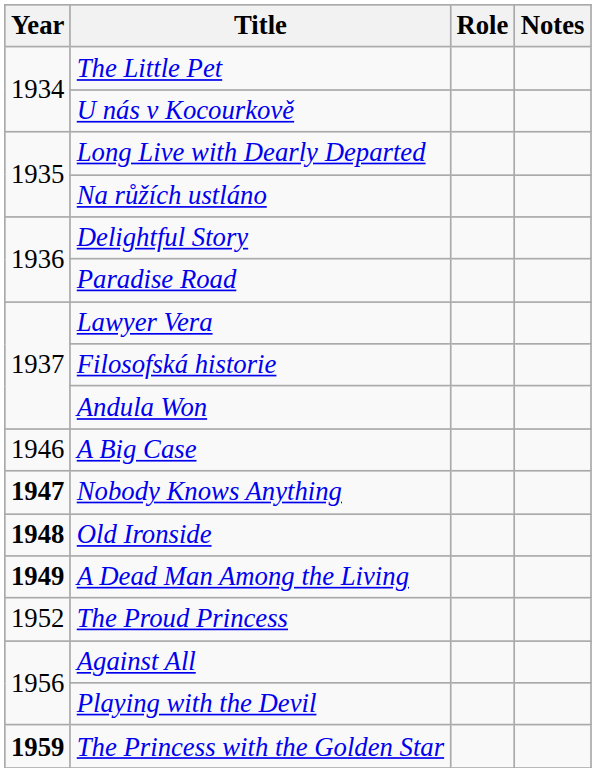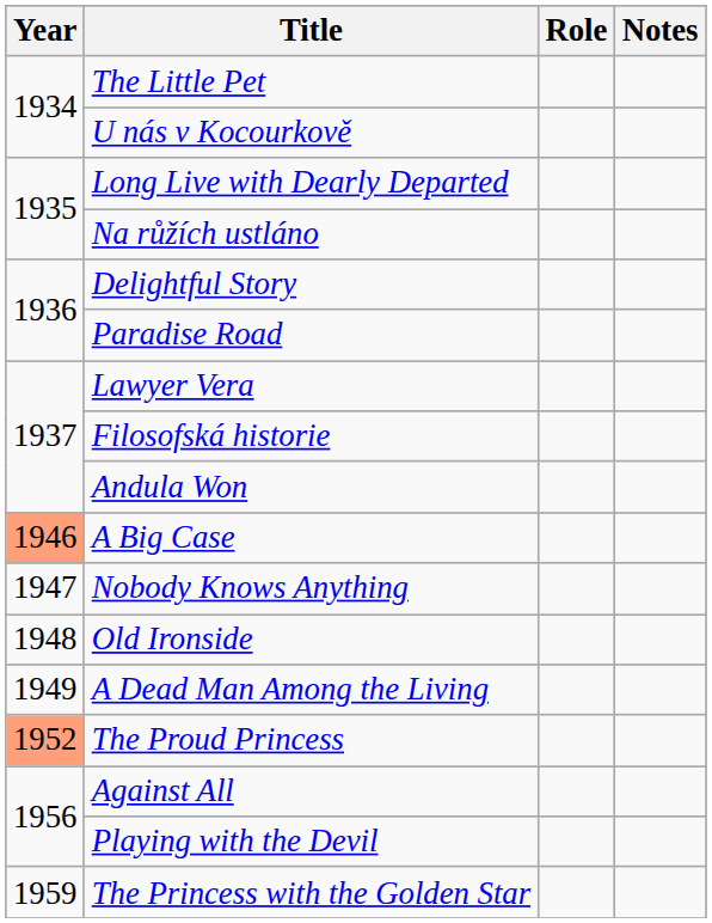A Big Case | Year: no background -> lightsalmon background
Nobody Knows Anything | Year: bold -> normal
Old Ironside | Year: bold -> normal
A Dead Man Among the Living | Year: bold -> normal
The Proud Princess | Year: no background -> lightsalmon background
The Princess with the Golden Star | Year: bold -> normal
